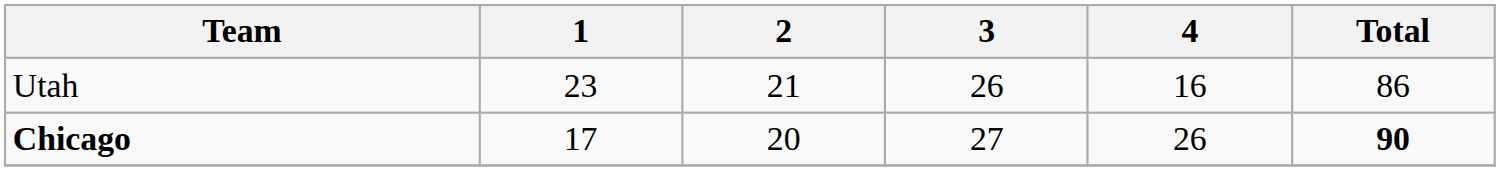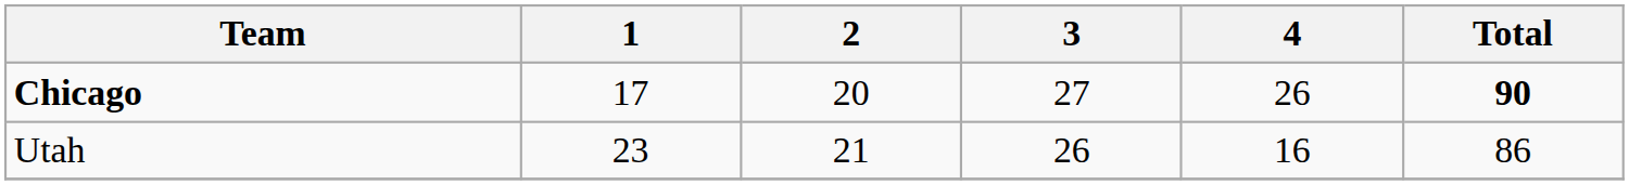rows swapped: Utah <-> Chicago
